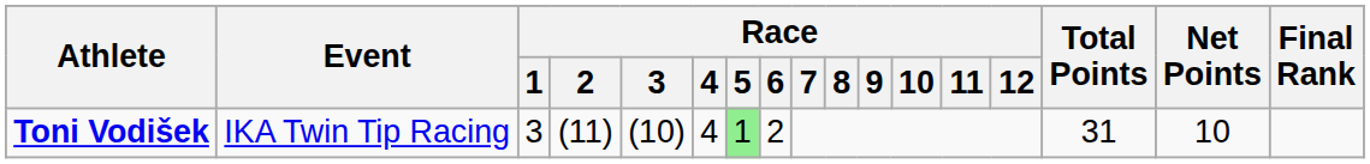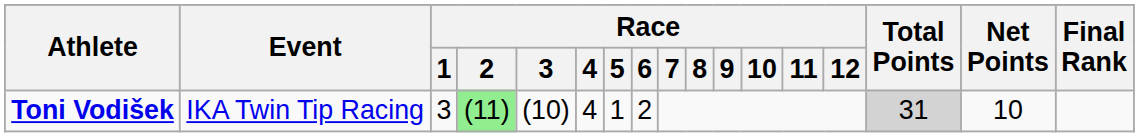Toni Vodišek | Race / 2: no background -> lightgreen background
Toni Vodišek | Race / 5: lightgreen background -> no background
Toni Vodišek | Total Points: no background -> lightgrey background
